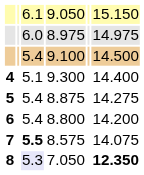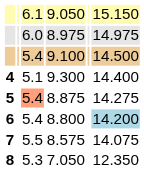8.875 | column 2: no background -> lightsalmon background
8.800 | column 4: no background -> lightblue background
8.575 | column 2: bold -> normal
7.050 | column 2: lavender background -> no background
7.050 | column 4: bold -> normal
